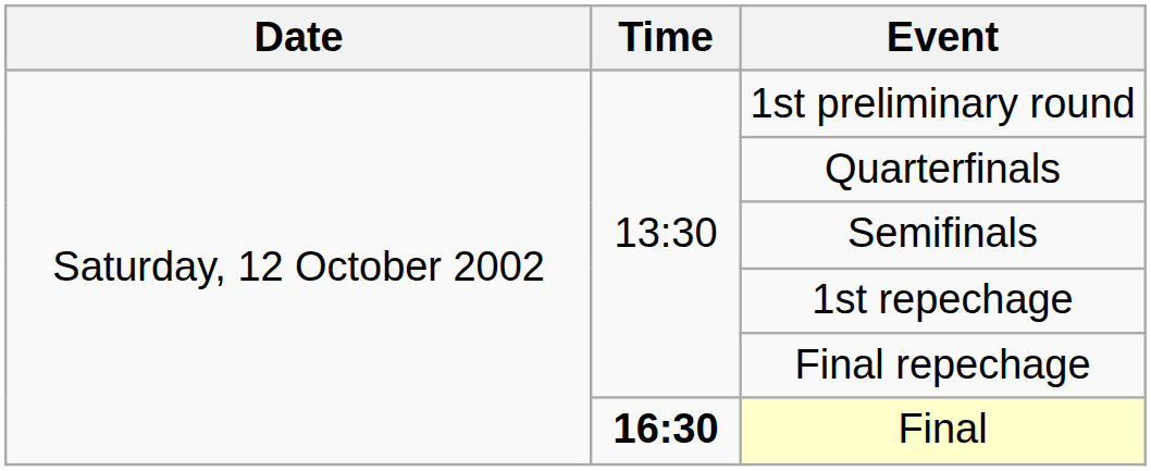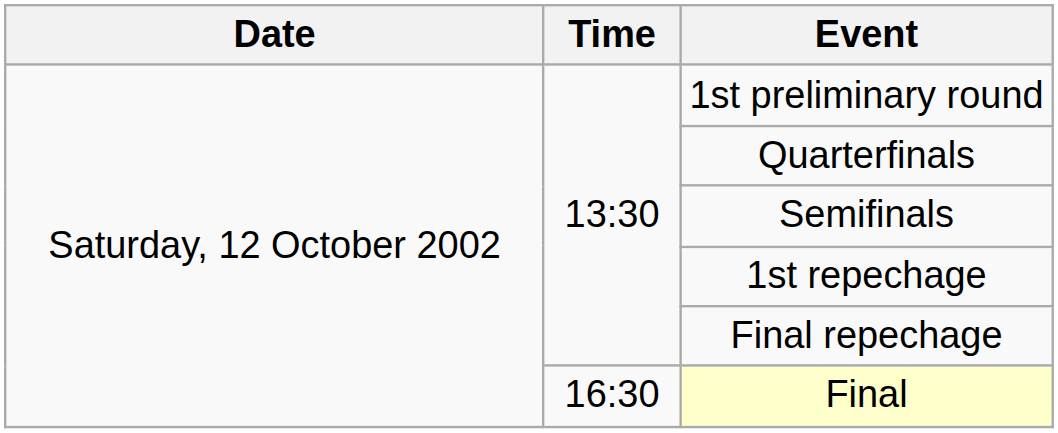Final | Time: bold -> normal
